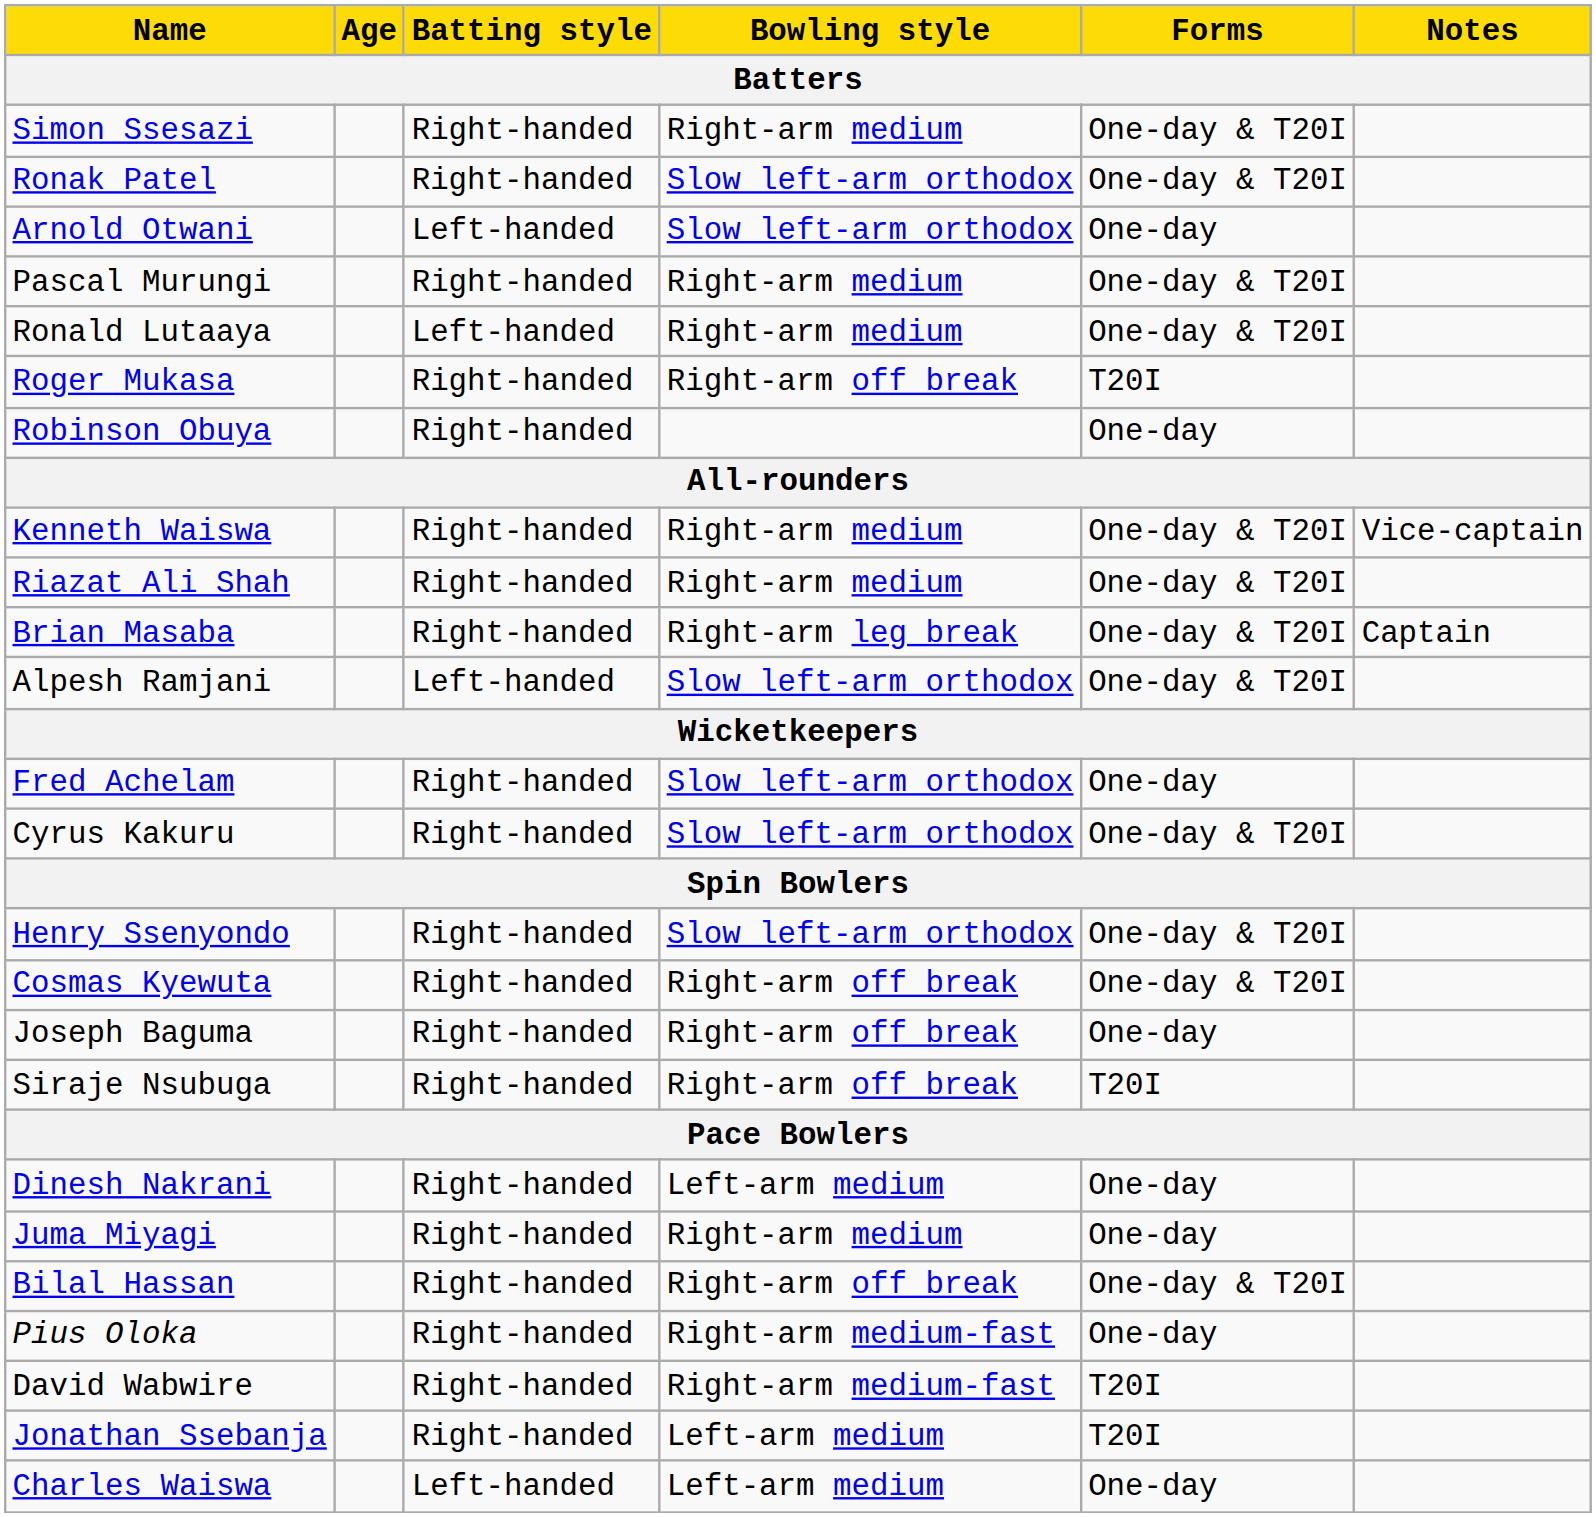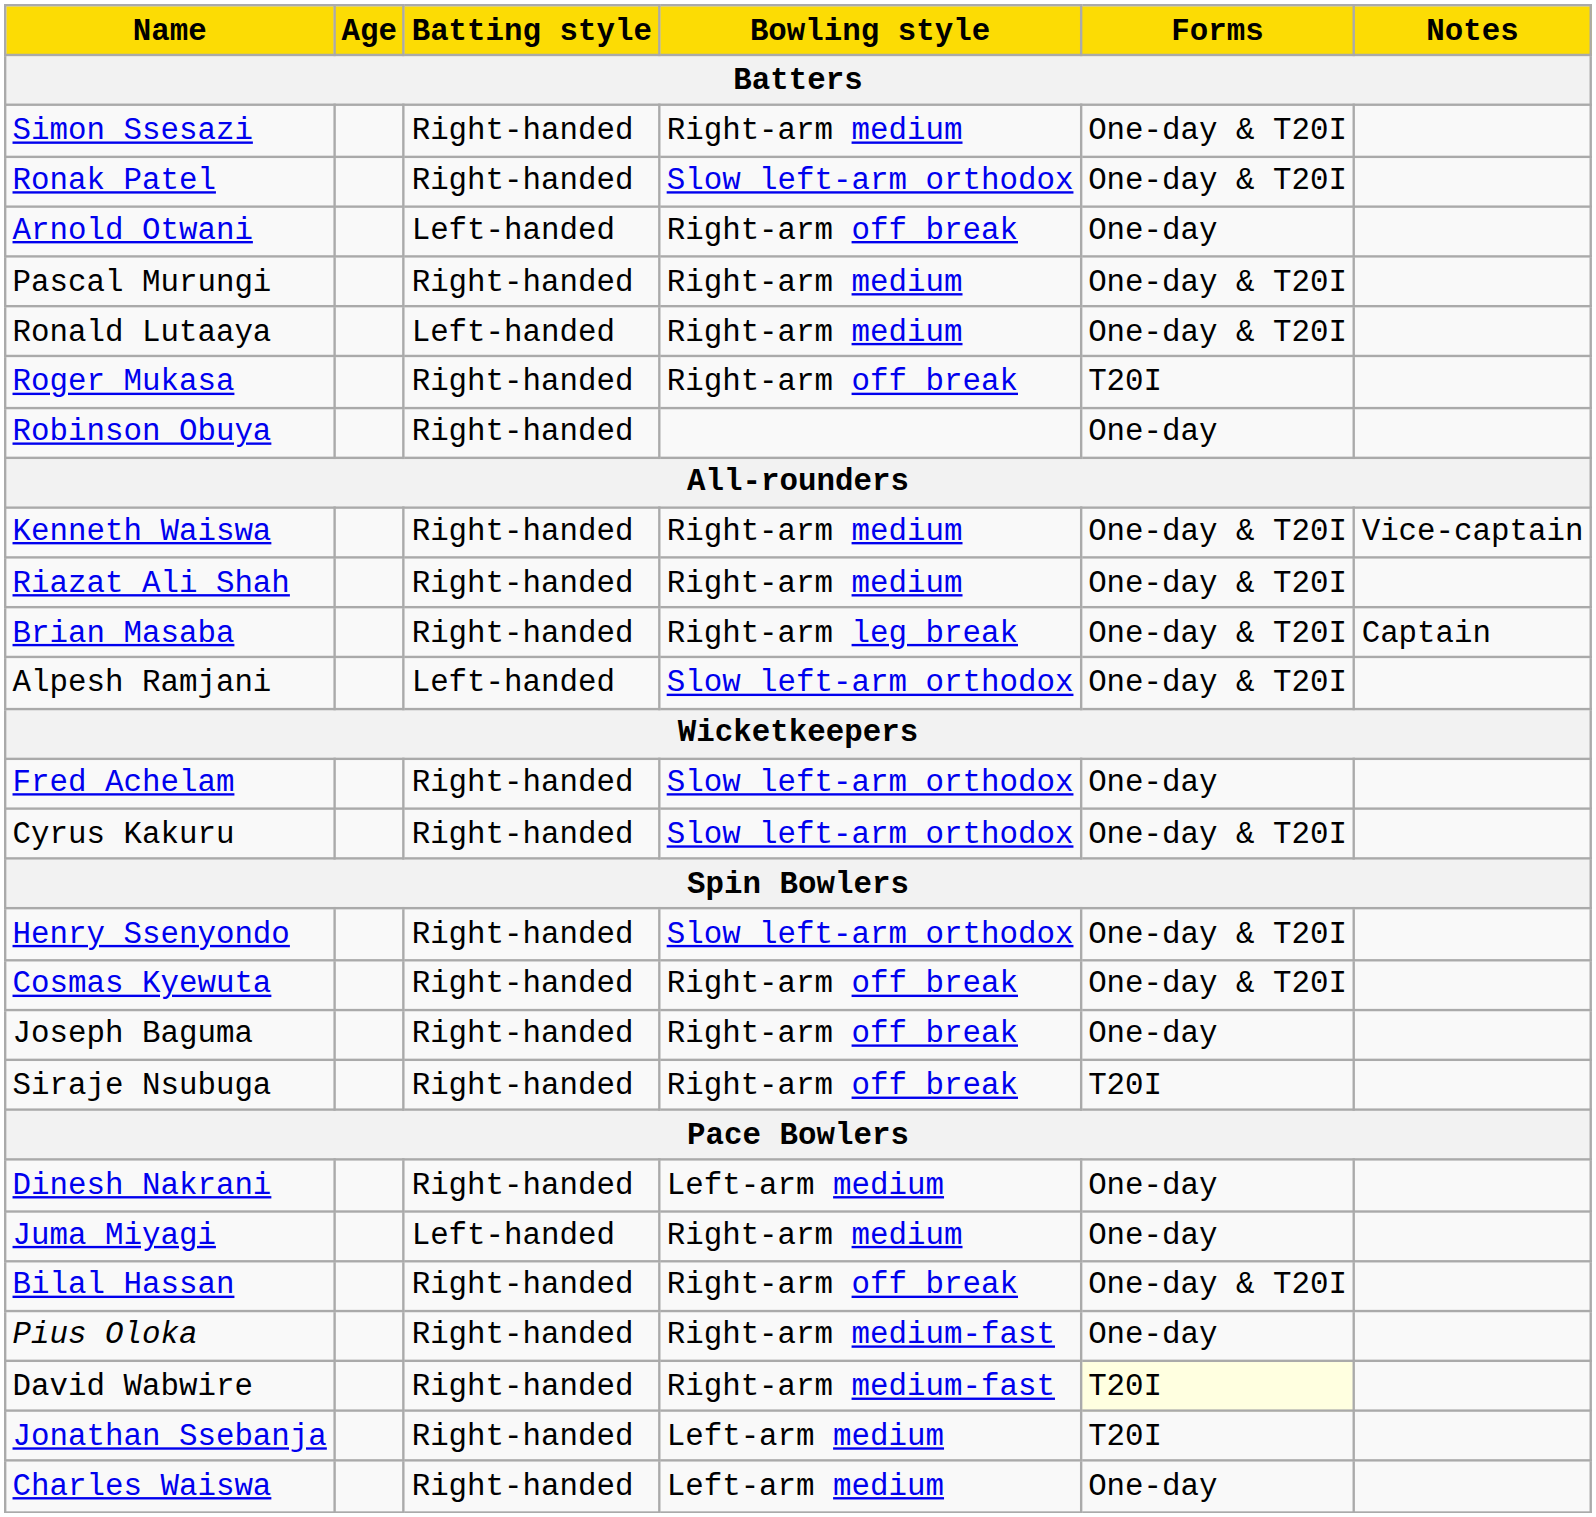Arnold Otwani | Bowling style: Slow left-arm orthodox -> Right-arm off break
Juma Miyagi | Batting style: Right-handed -> Left-handed
David Wabwire | Forms: no background -> lightyellow background
Charles Waiswa | Batting style: Left-handed -> Right-handed
